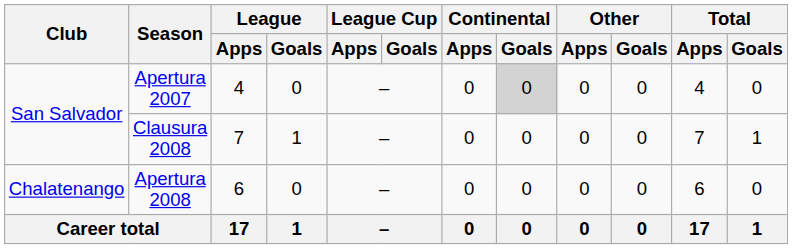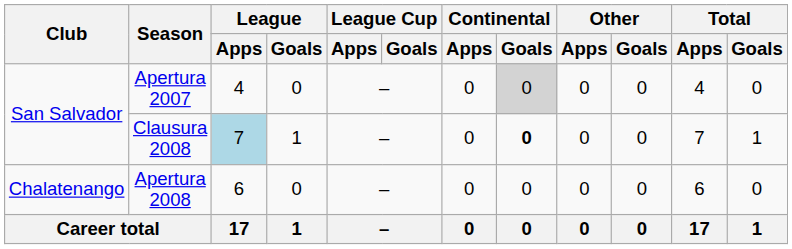Clausura 2008 | League / Apps: no background -> lightblue background
Clausura 2008 | Continental / Goals: normal -> bold
